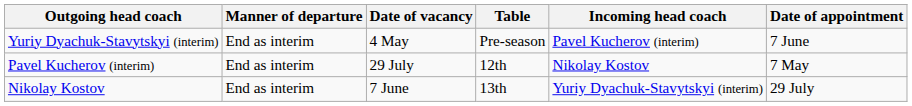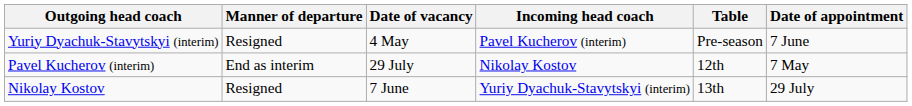columns swapped: Table <-> Incoming head coach
row 2 | Manner of departure: End as interim -> Resigned
row 4 | Manner of departure: End as interim -> Resigned
